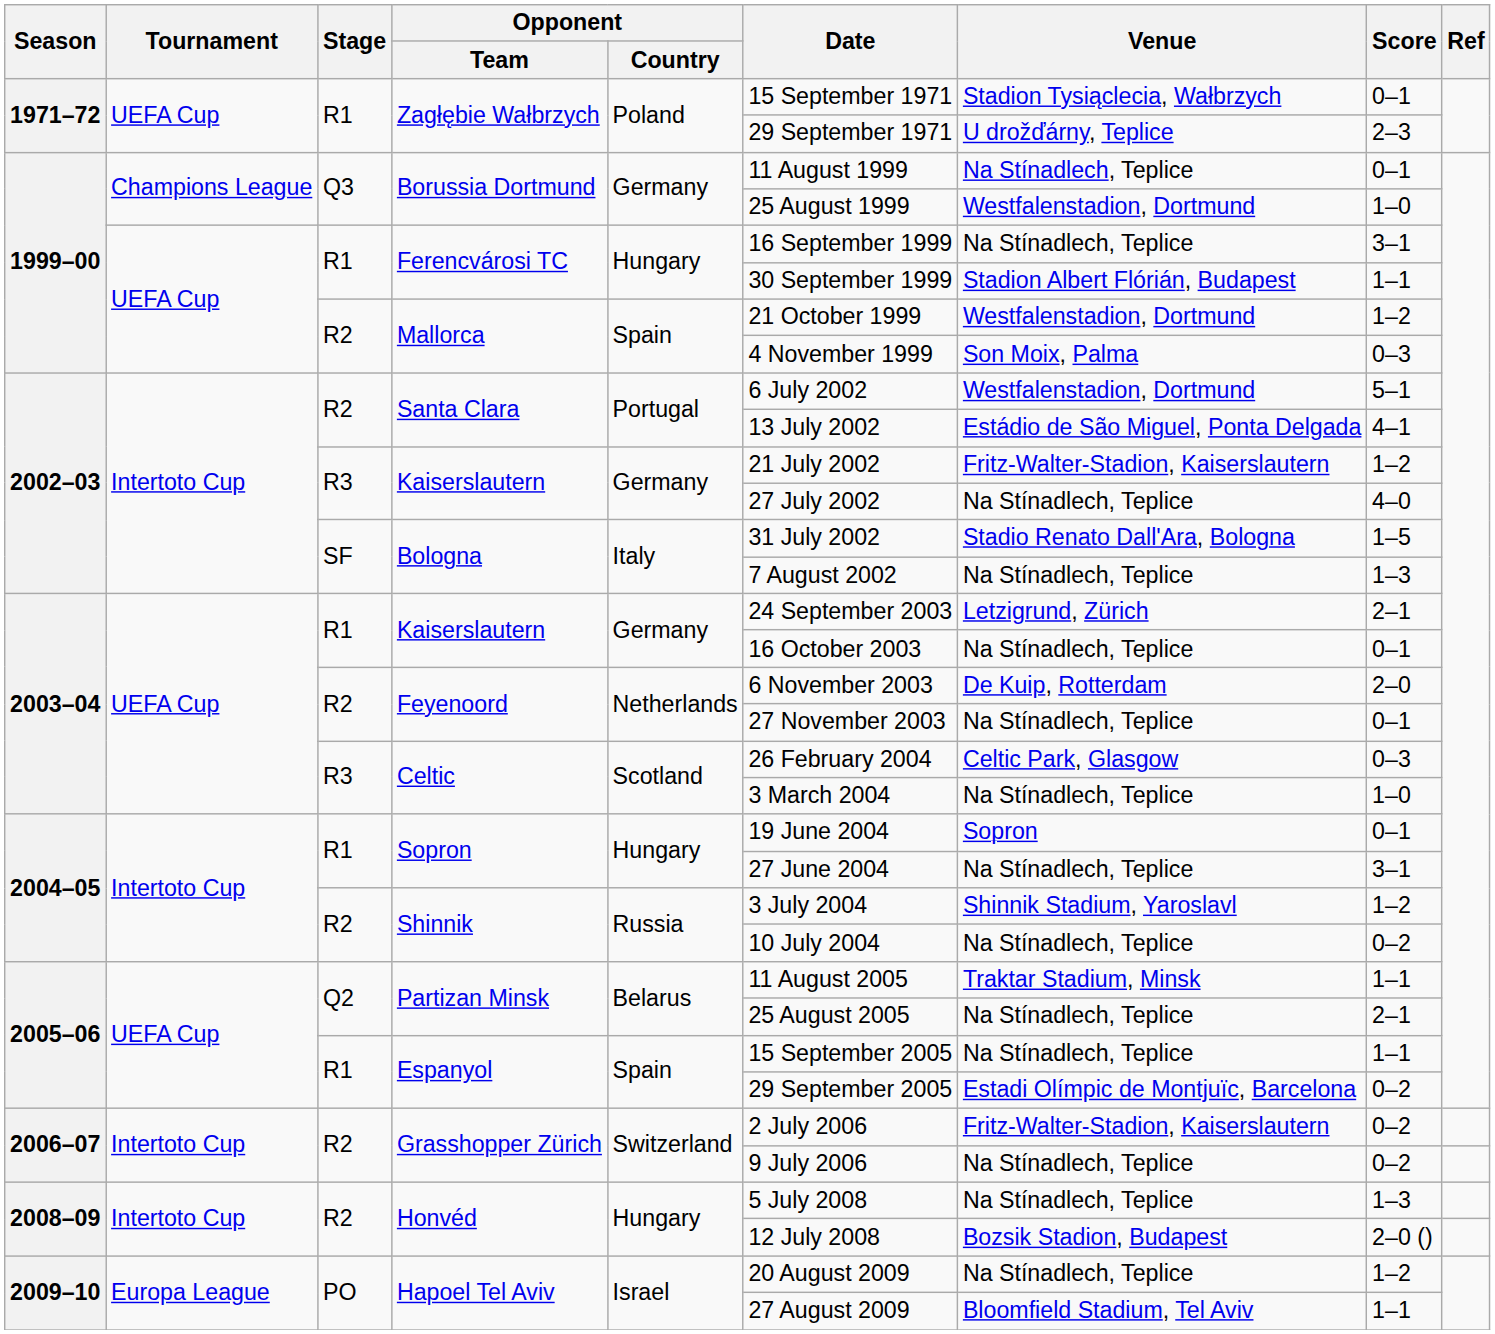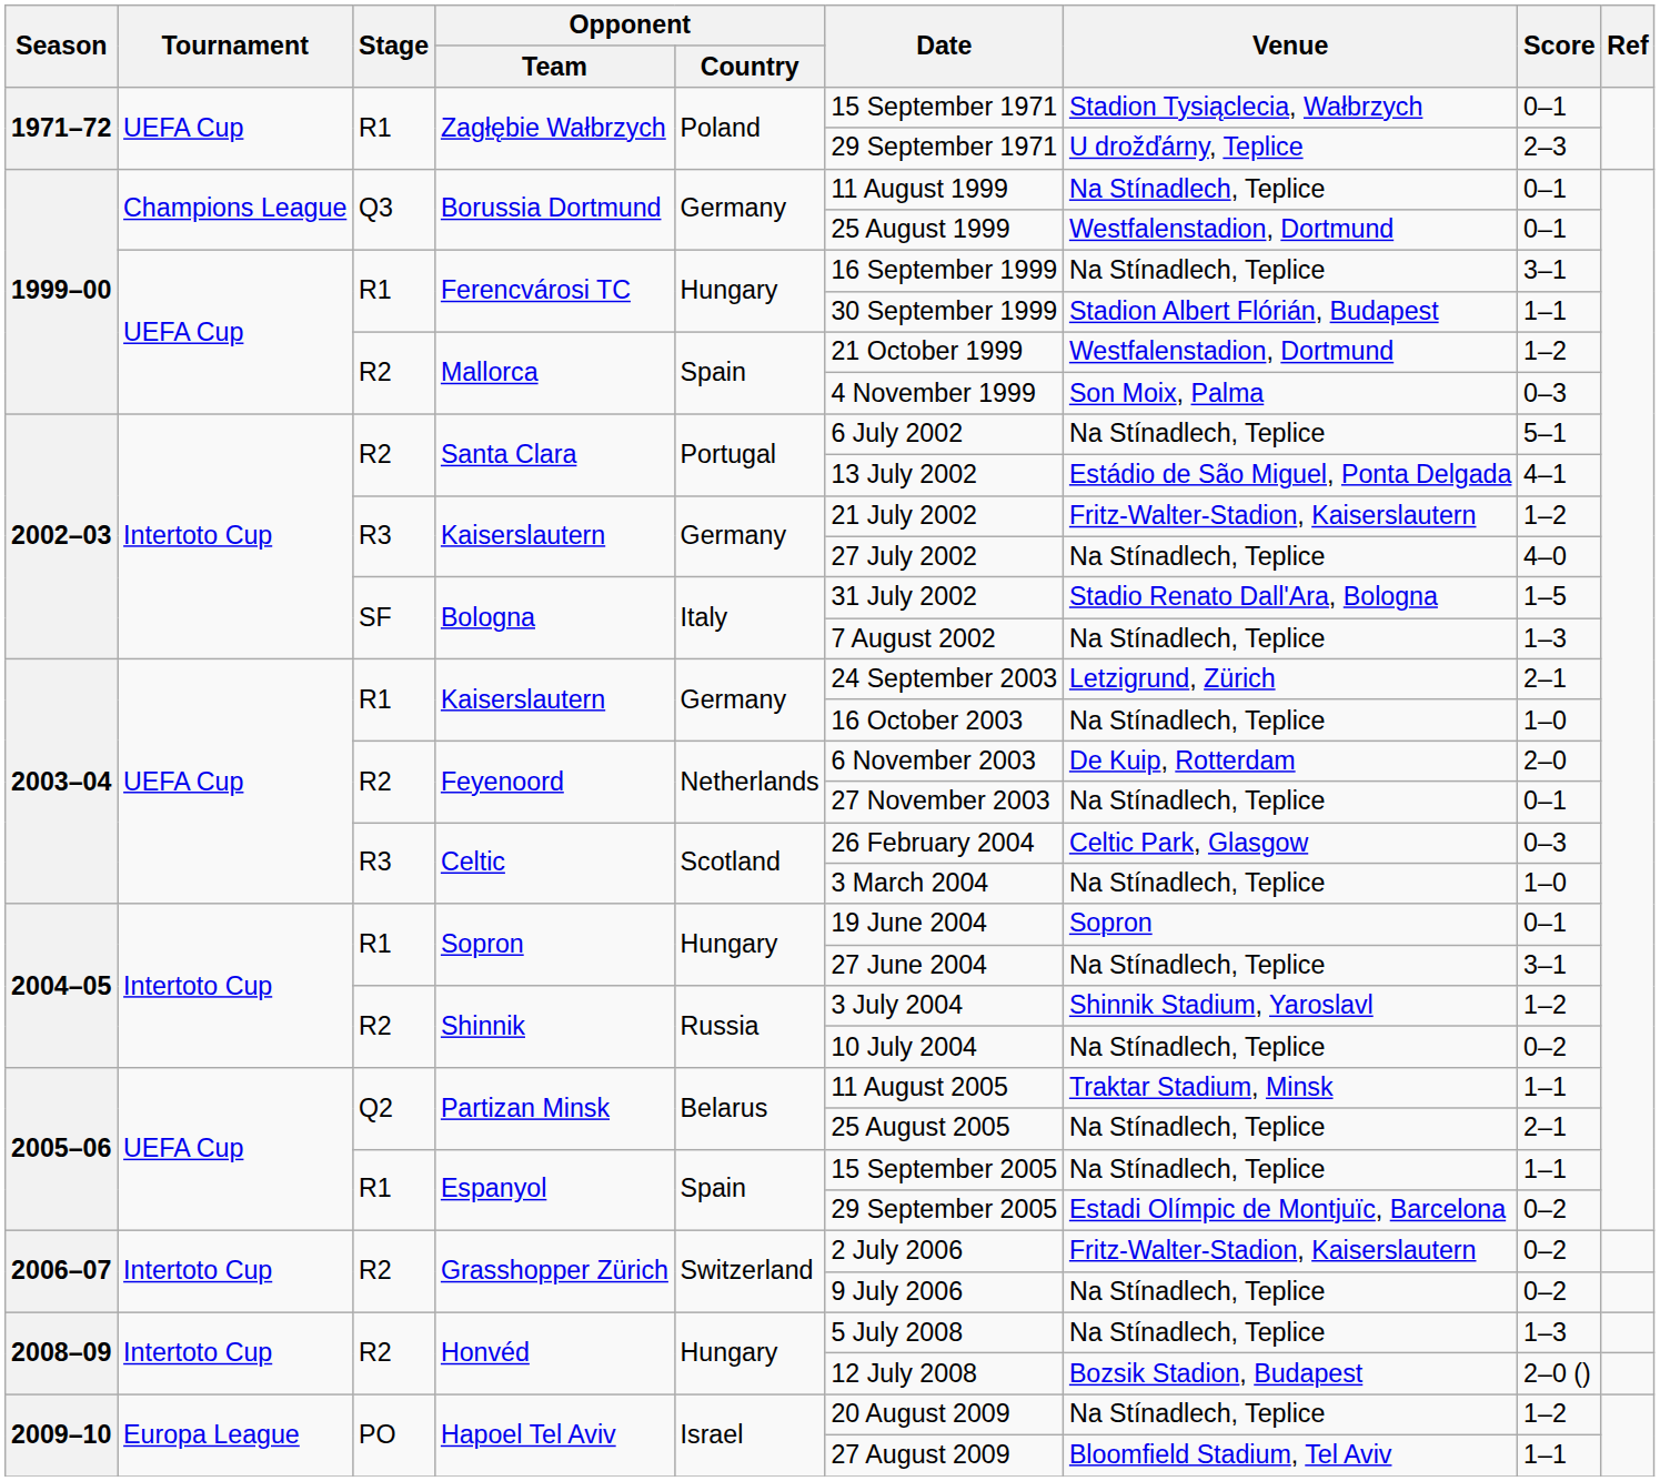row 6 | Score: 1–0 -> 0–1
row 11 | Venue: Westfalenstadion, Dortmund -> Na Stínadlech, Teplice
row 18 | Score: 0–1 -> 1–0
